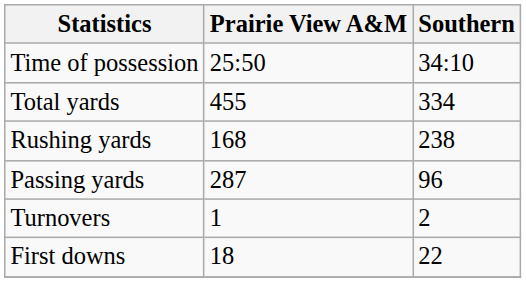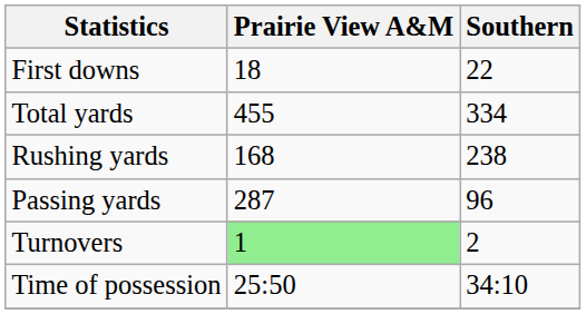rows swapped: First downs <-> Time of possession
Turnovers | Prairie View A&M: no background -> lightgreen background
